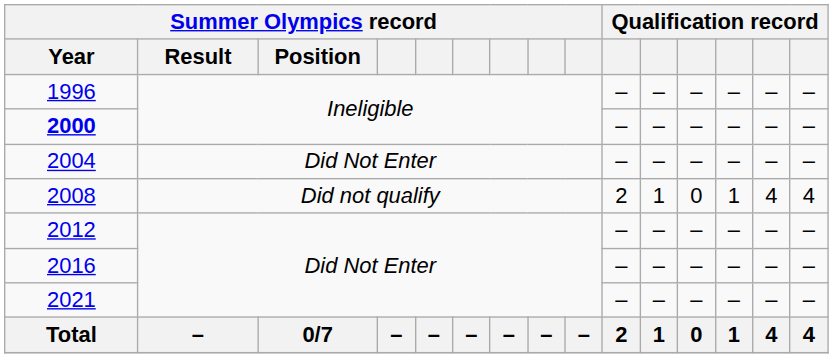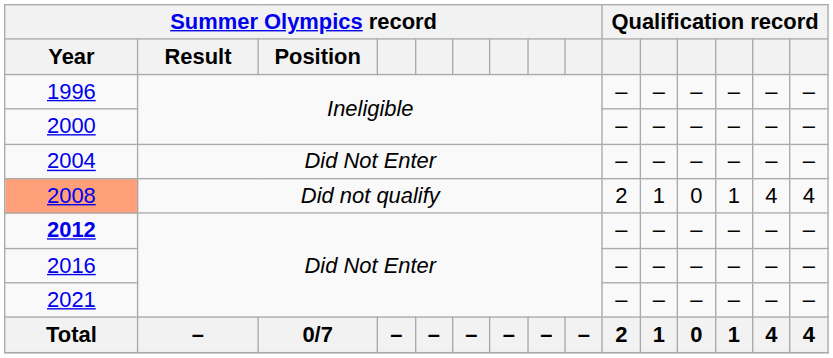2000 | Summer Olympics record / Year: bold -> normal
2008 | Summer Olympics record / Year: no background -> lightsalmon background
2012 | Summer Olympics record / Year: normal -> bold
